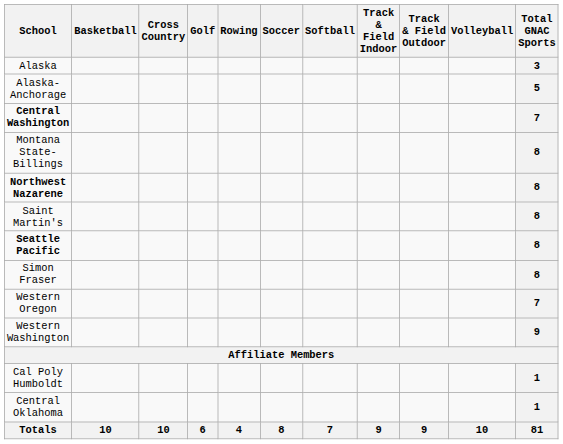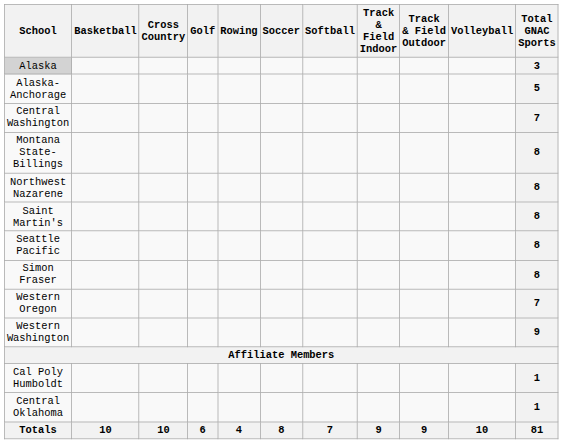Alaska | School: no background -> lightgrey background
Central Washington | School: bold -> normal
Northwest Nazarene | School: bold -> normal
Seattle Pacific | School: bold -> normal
